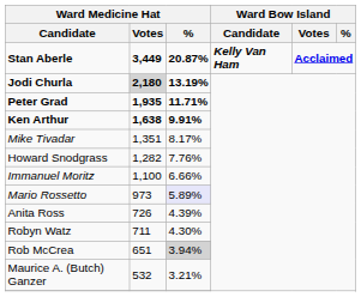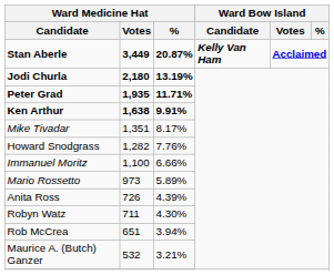Jodi Churla | Ward Medicine Hat / Votes: lightgrey background -> no background
Mario Rossetto | Ward Medicine Hat / %: lavender background -> no background
Rob McCrea | Ward Medicine Hat / %: lightgrey background -> no background
